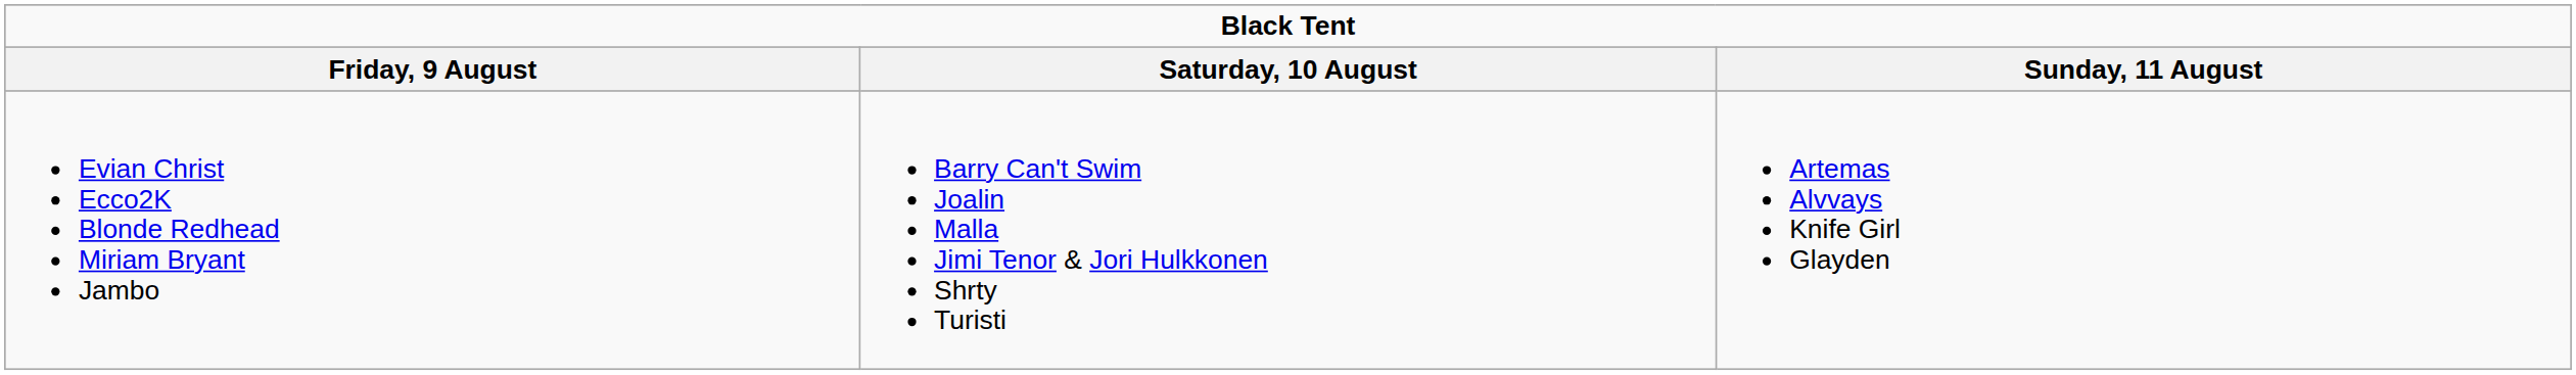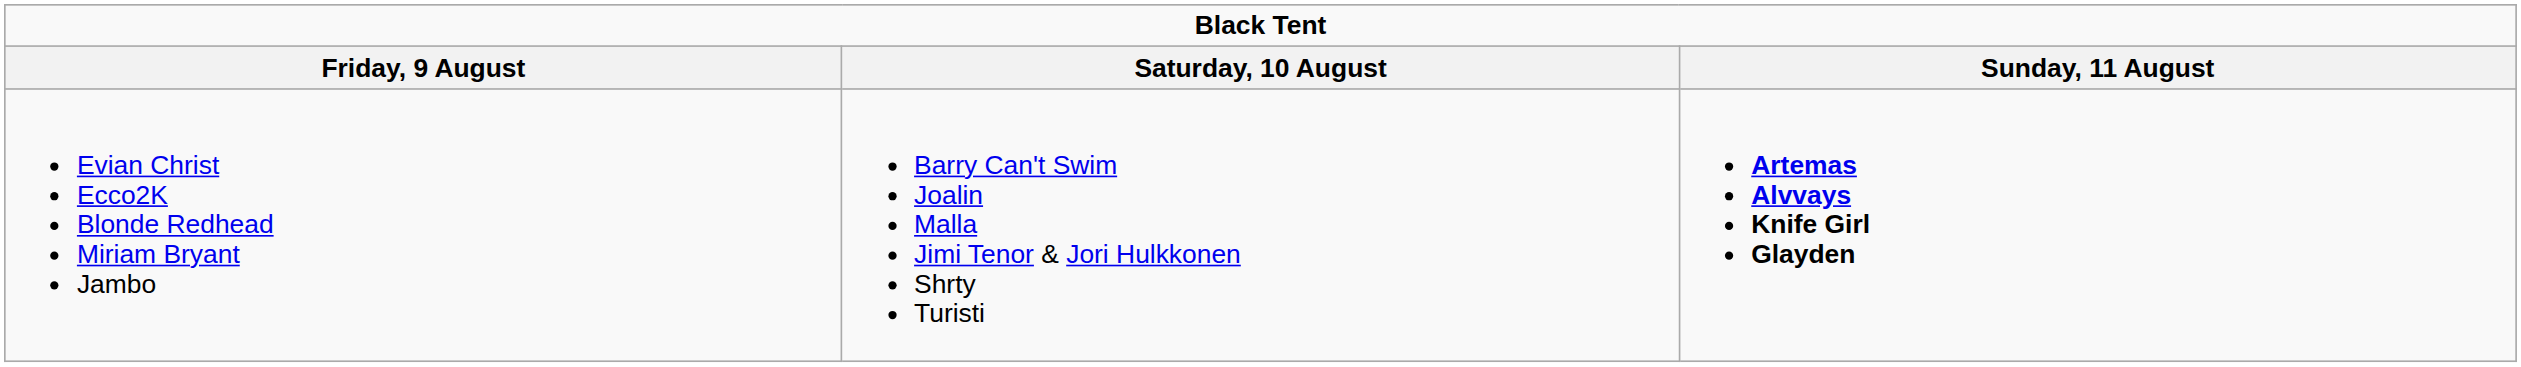Evian Christ Ecco2K Blonde Redhead Miriam Bryant Jambo | Sunday, 11 August: normal -> bold
